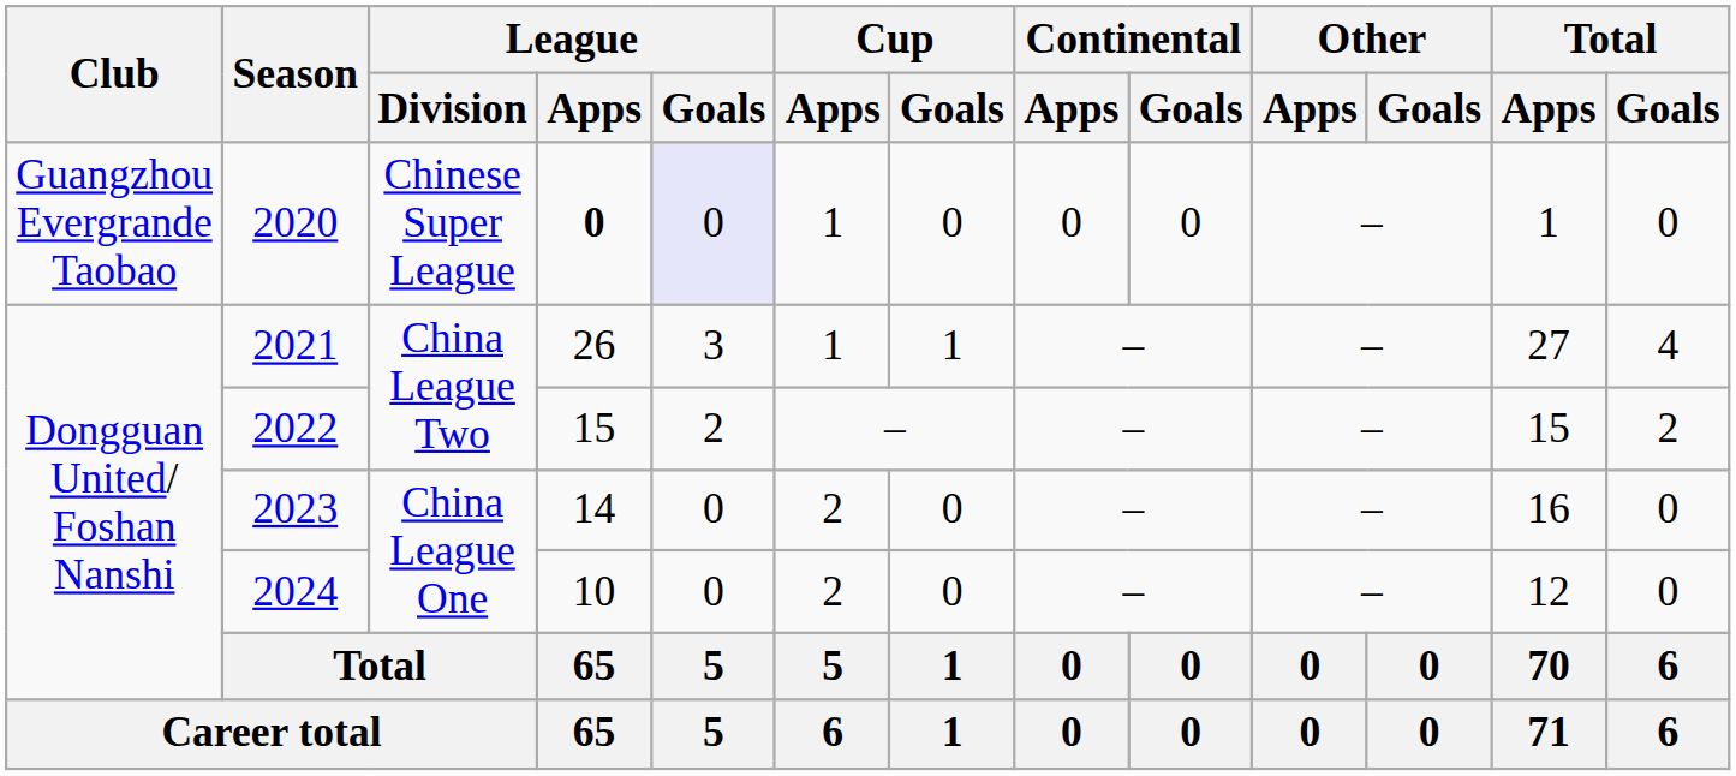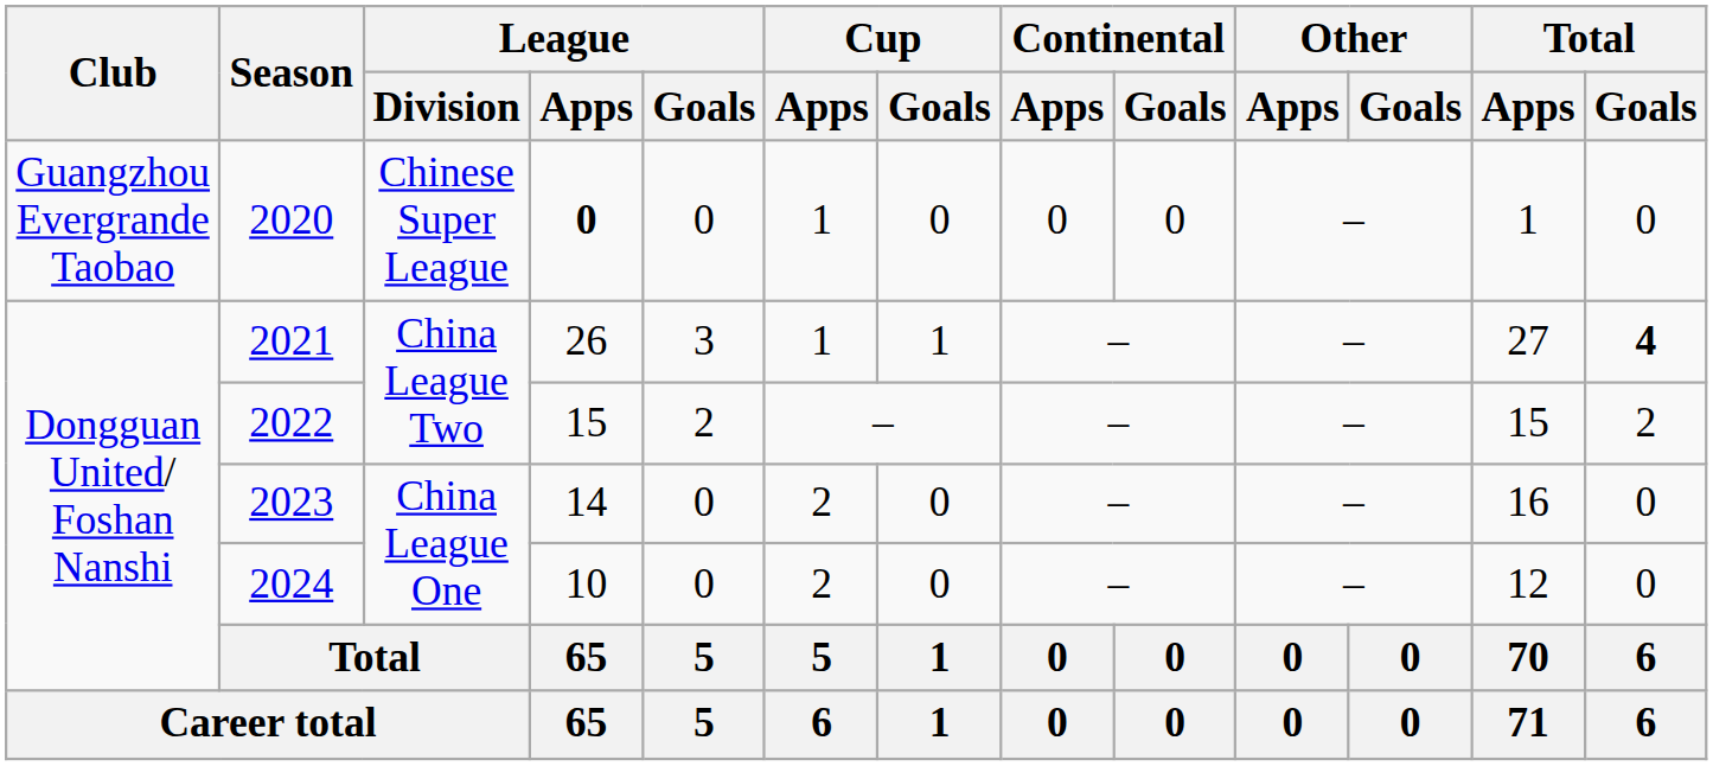2020 | League / Goals: lavender background -> no background
2021 | Total / Goals: normal -> bold
